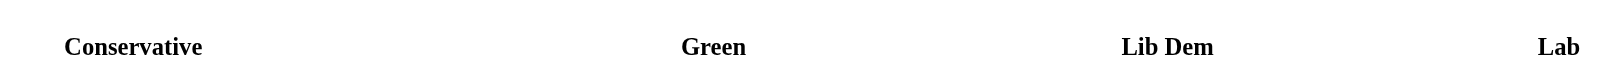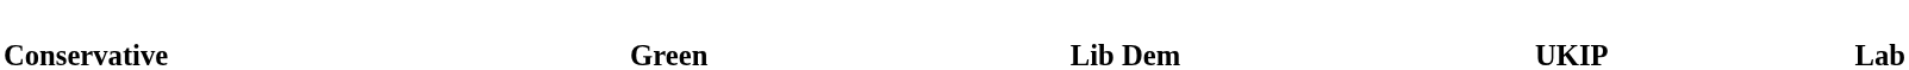+ column: 2 | UKIP
